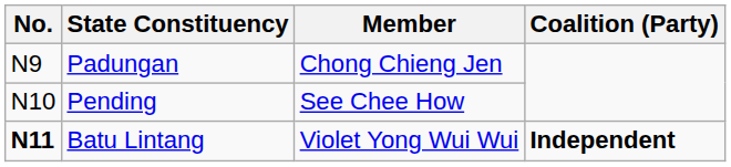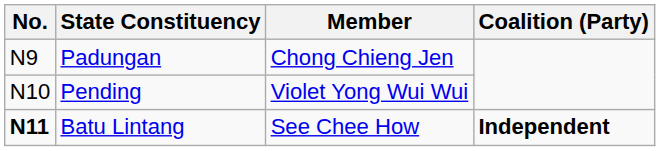Pending | Member: See Chee How -> Violet Yong Wui Wui
Batu Lintang | Member: Violet Yong Wui Wui -> See Chee How
